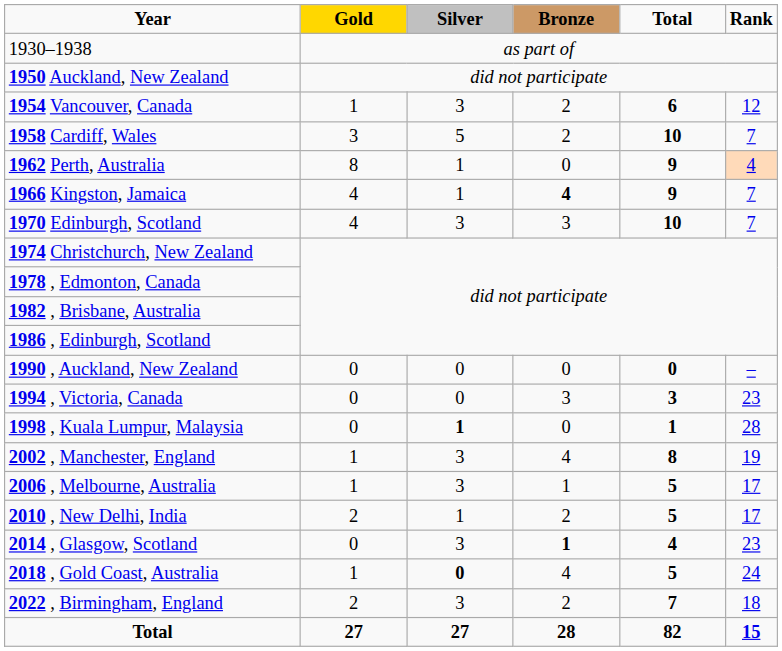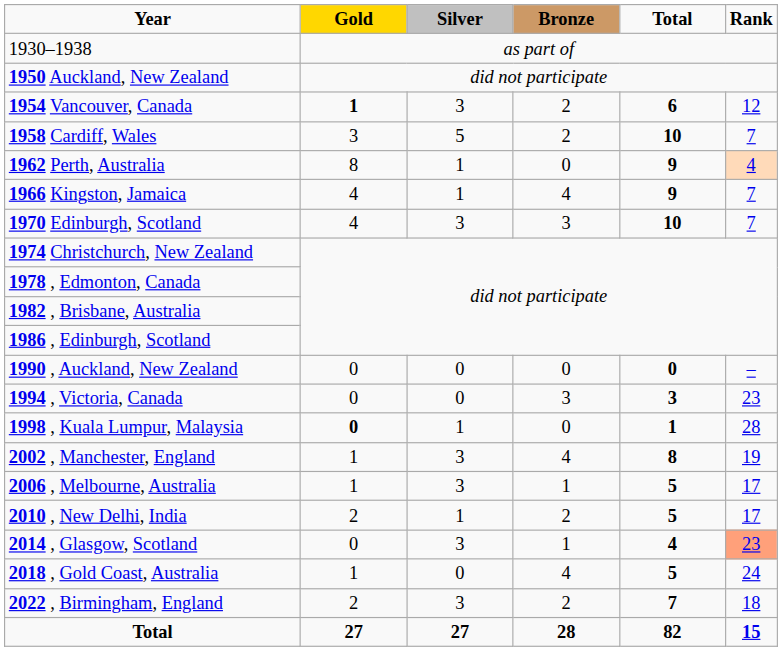1954 Vancouver, Canada | Gold: normal -> bold
1966 Kingston, Jamaica | Bronze: bold -> normal
1998 , Kuala Lumpur, Malaysia | Gold: normal -> bold
1998 , Kuala Lumpur, Malaysia | Silver: bold -> normal
2014 , Glasgow, Scotland | Bronze: bold -> normal
2014 , Glasgow, Scotland | Rank: no background -> lightsalmon background
2018 , Gold Coast, Australia | Silver: bold -> normal
